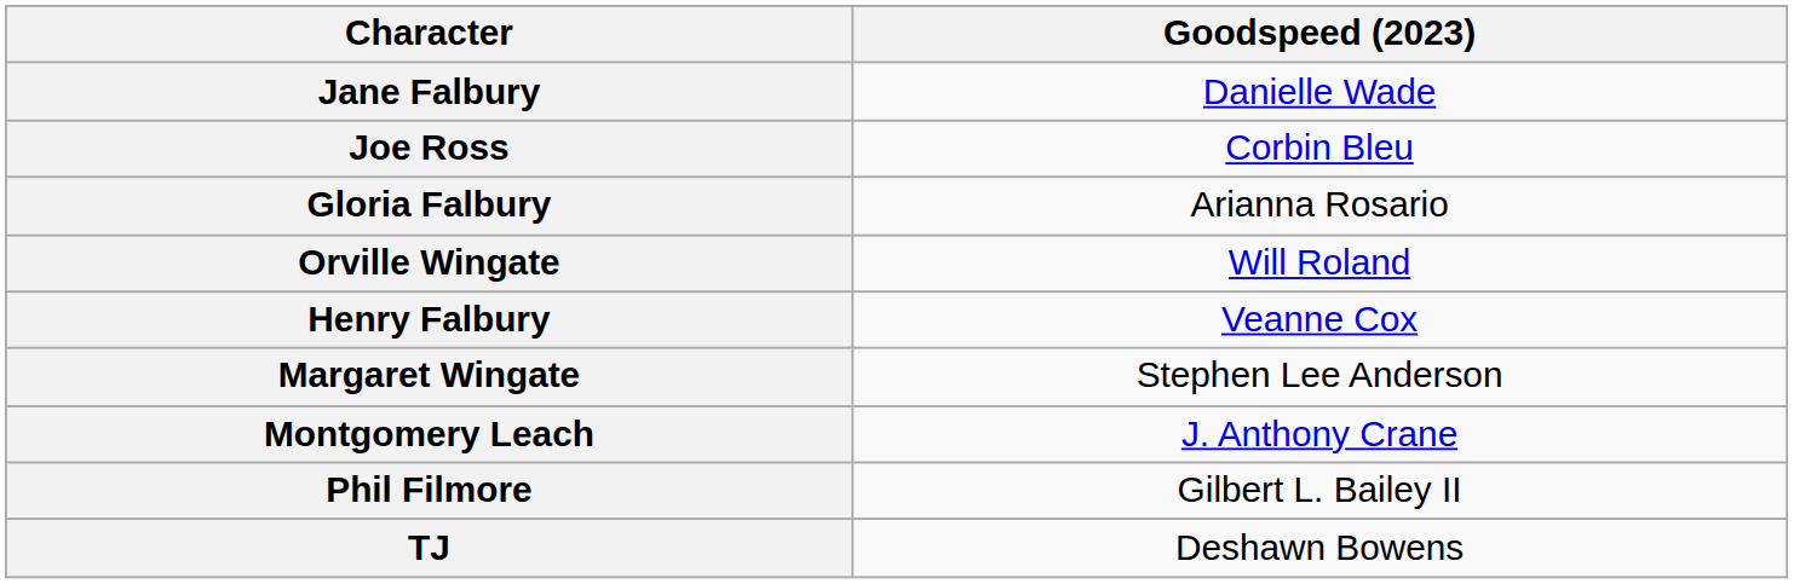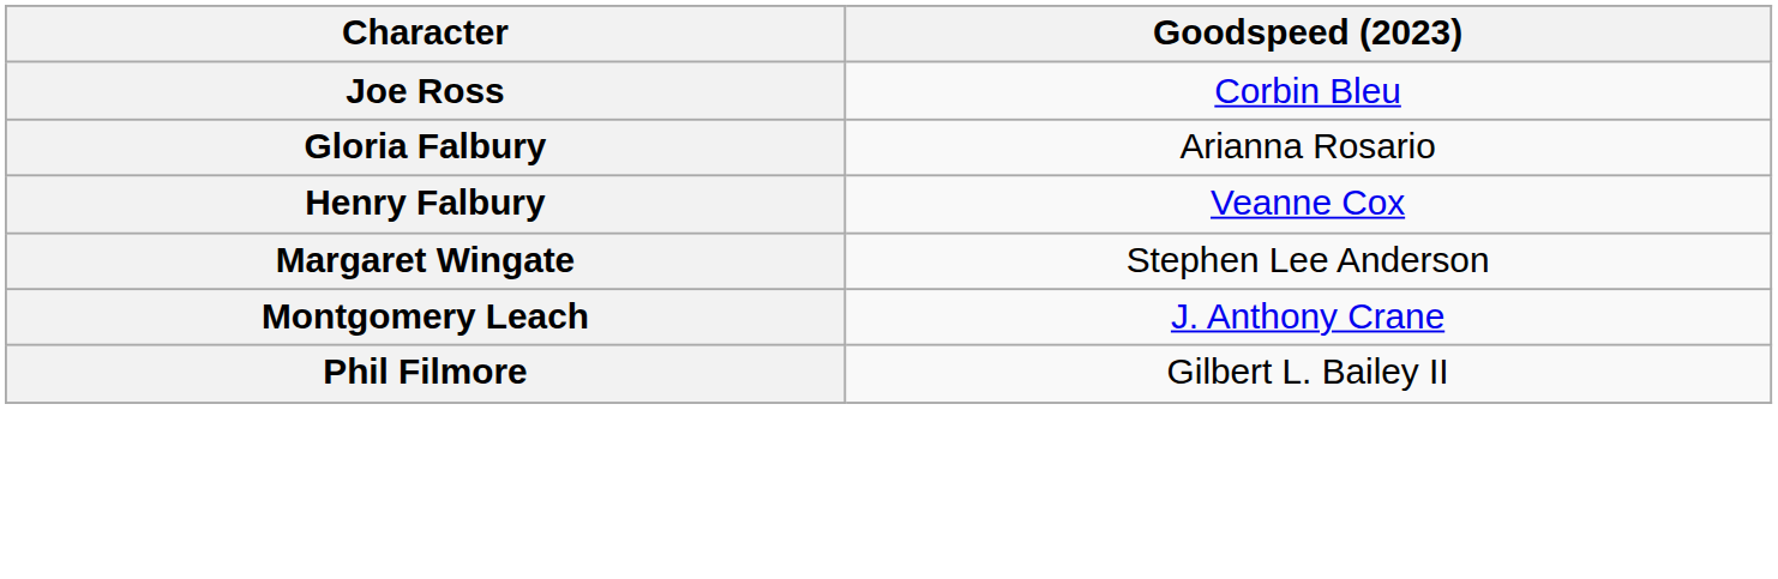- row: Jane Falbury | Danielle Wade
- row: Orville Wingate | Will Roland
- row: TJ | Deshawn Bowens
